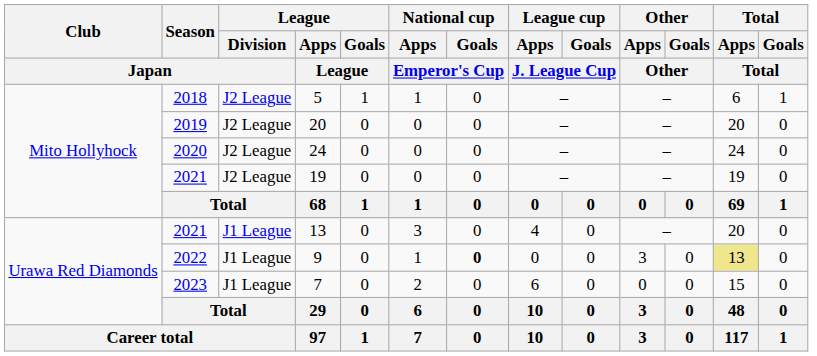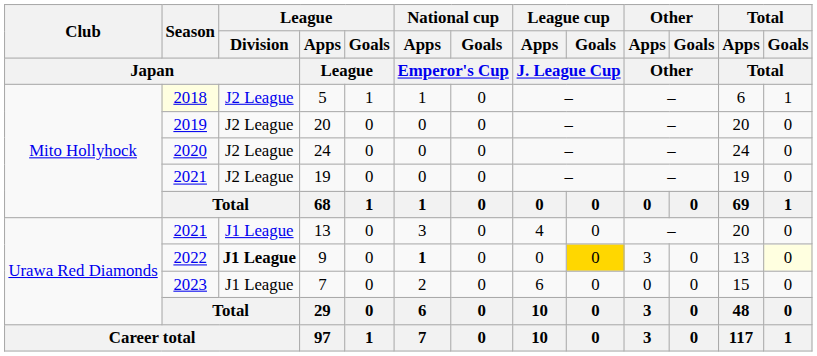5 | Season / Japan: no background -> lightyellow background
9 | League / Division / Japan: normal -> bold
9 | National cup / Apps / Emperor's Cup: normal -> bold
9 | National cup / Goals / Emperor's Cup: bold -> normal
9 | League cup / Goals / J. League Cup: no background -> gold background
9 | Total / Apps / Total: khaki background -> no background
9 | Total / Goals / Total: no background -> lightyellow background
